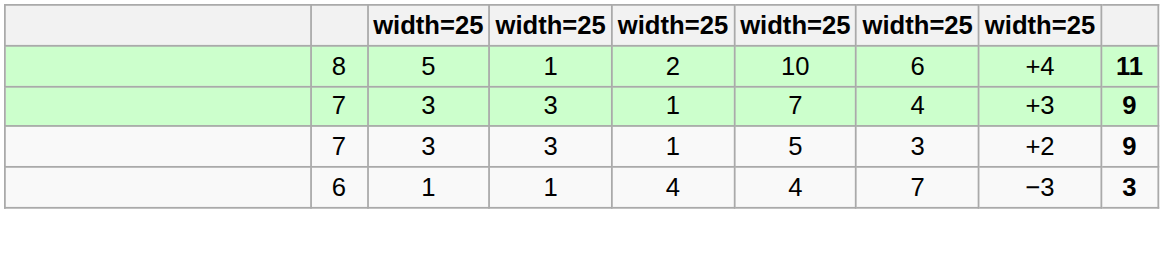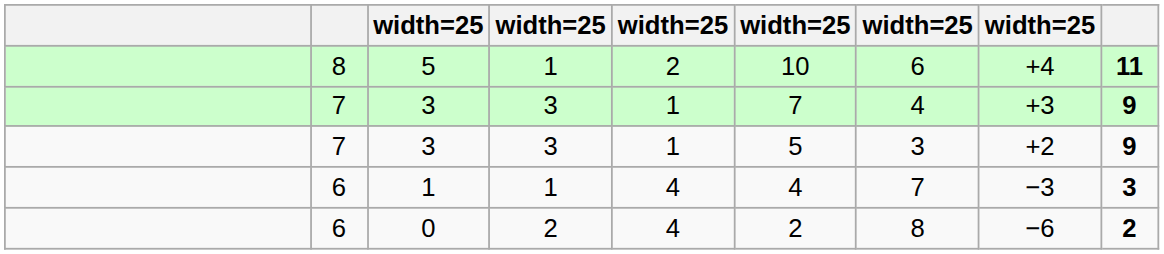+ row: 6 | 0 | 2 | 4 | 2 | 8 | −6 | 2
